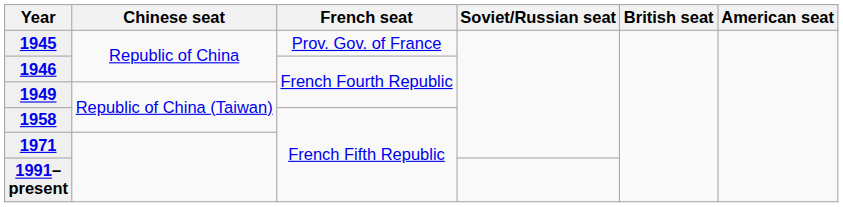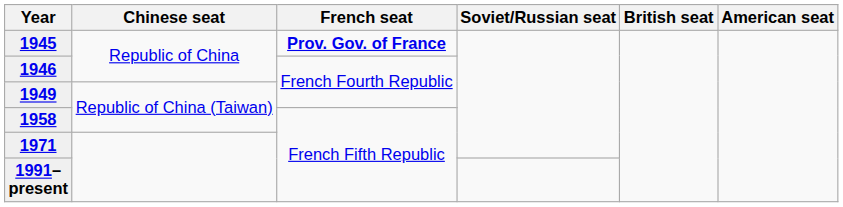1945 | French seat: normal -> bold
